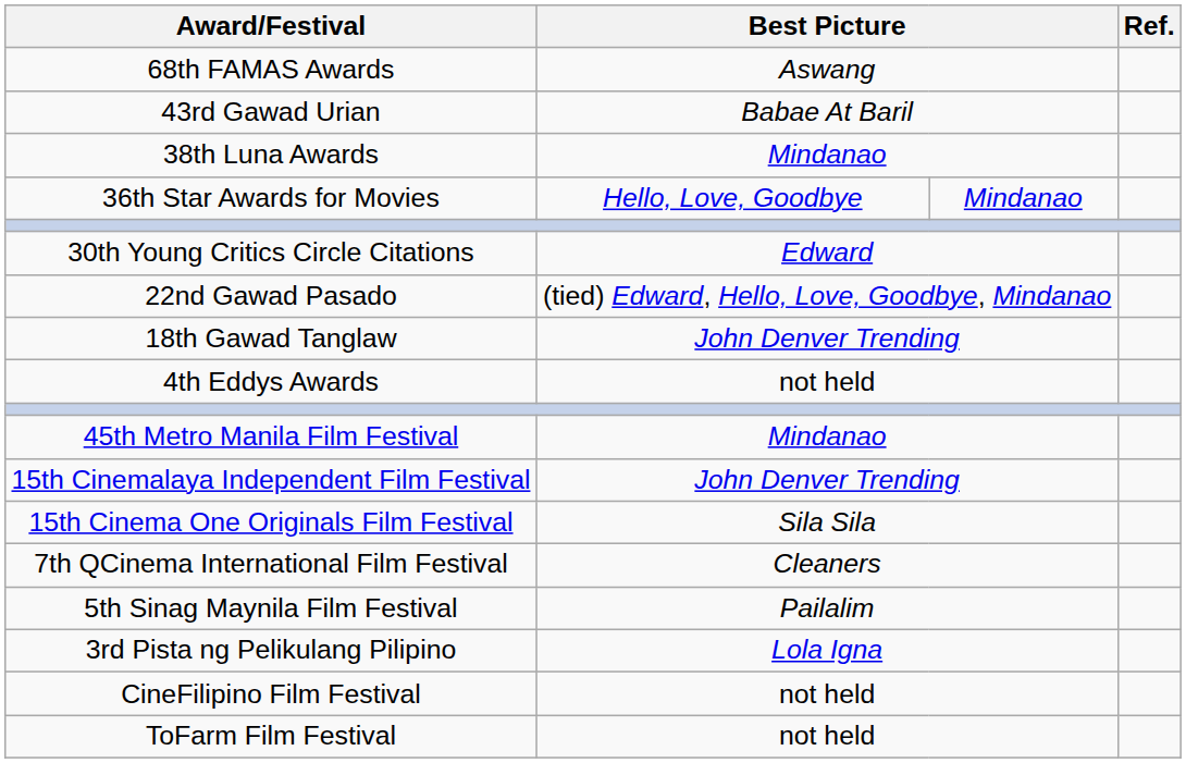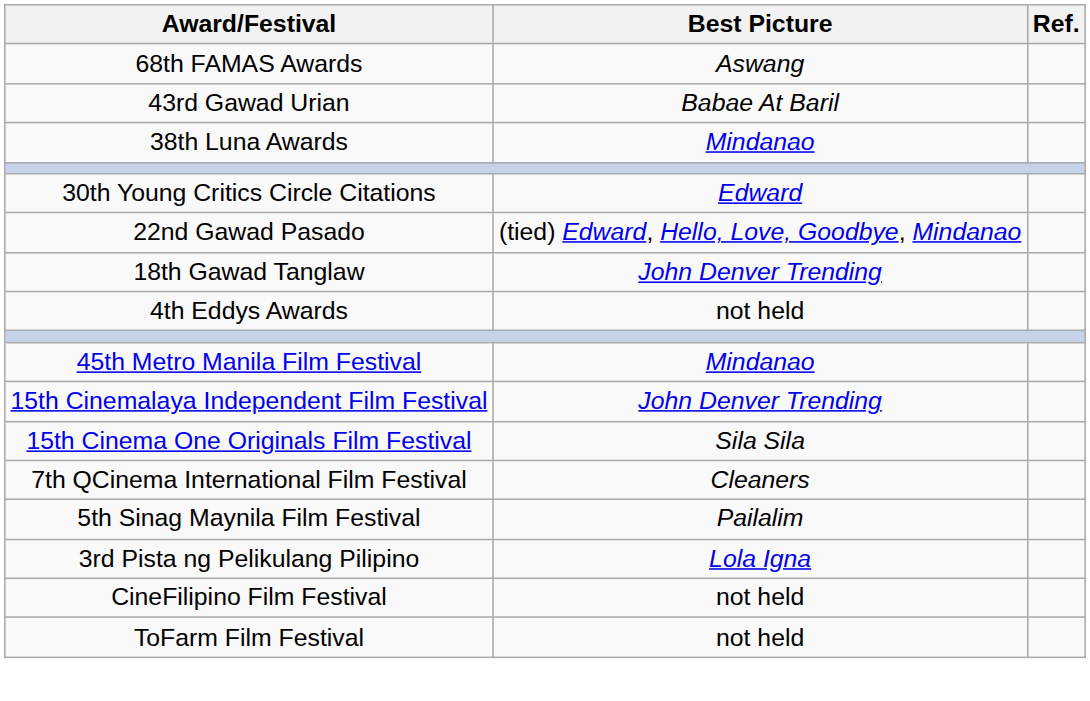- row: 36th Star Awards for Movies | Hello, Love, Goodbye | Mindanao
